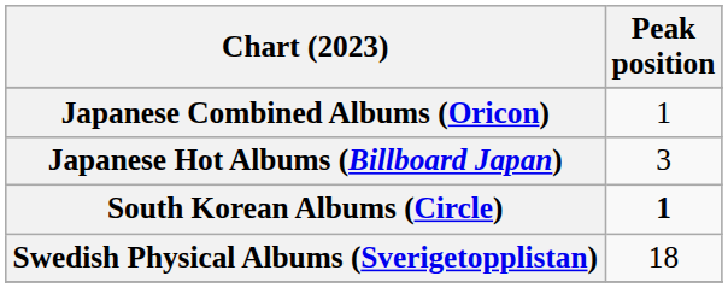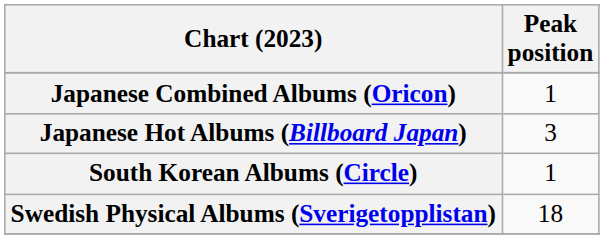South Korean Albums (Circle) | Peak position: bold -> normal
